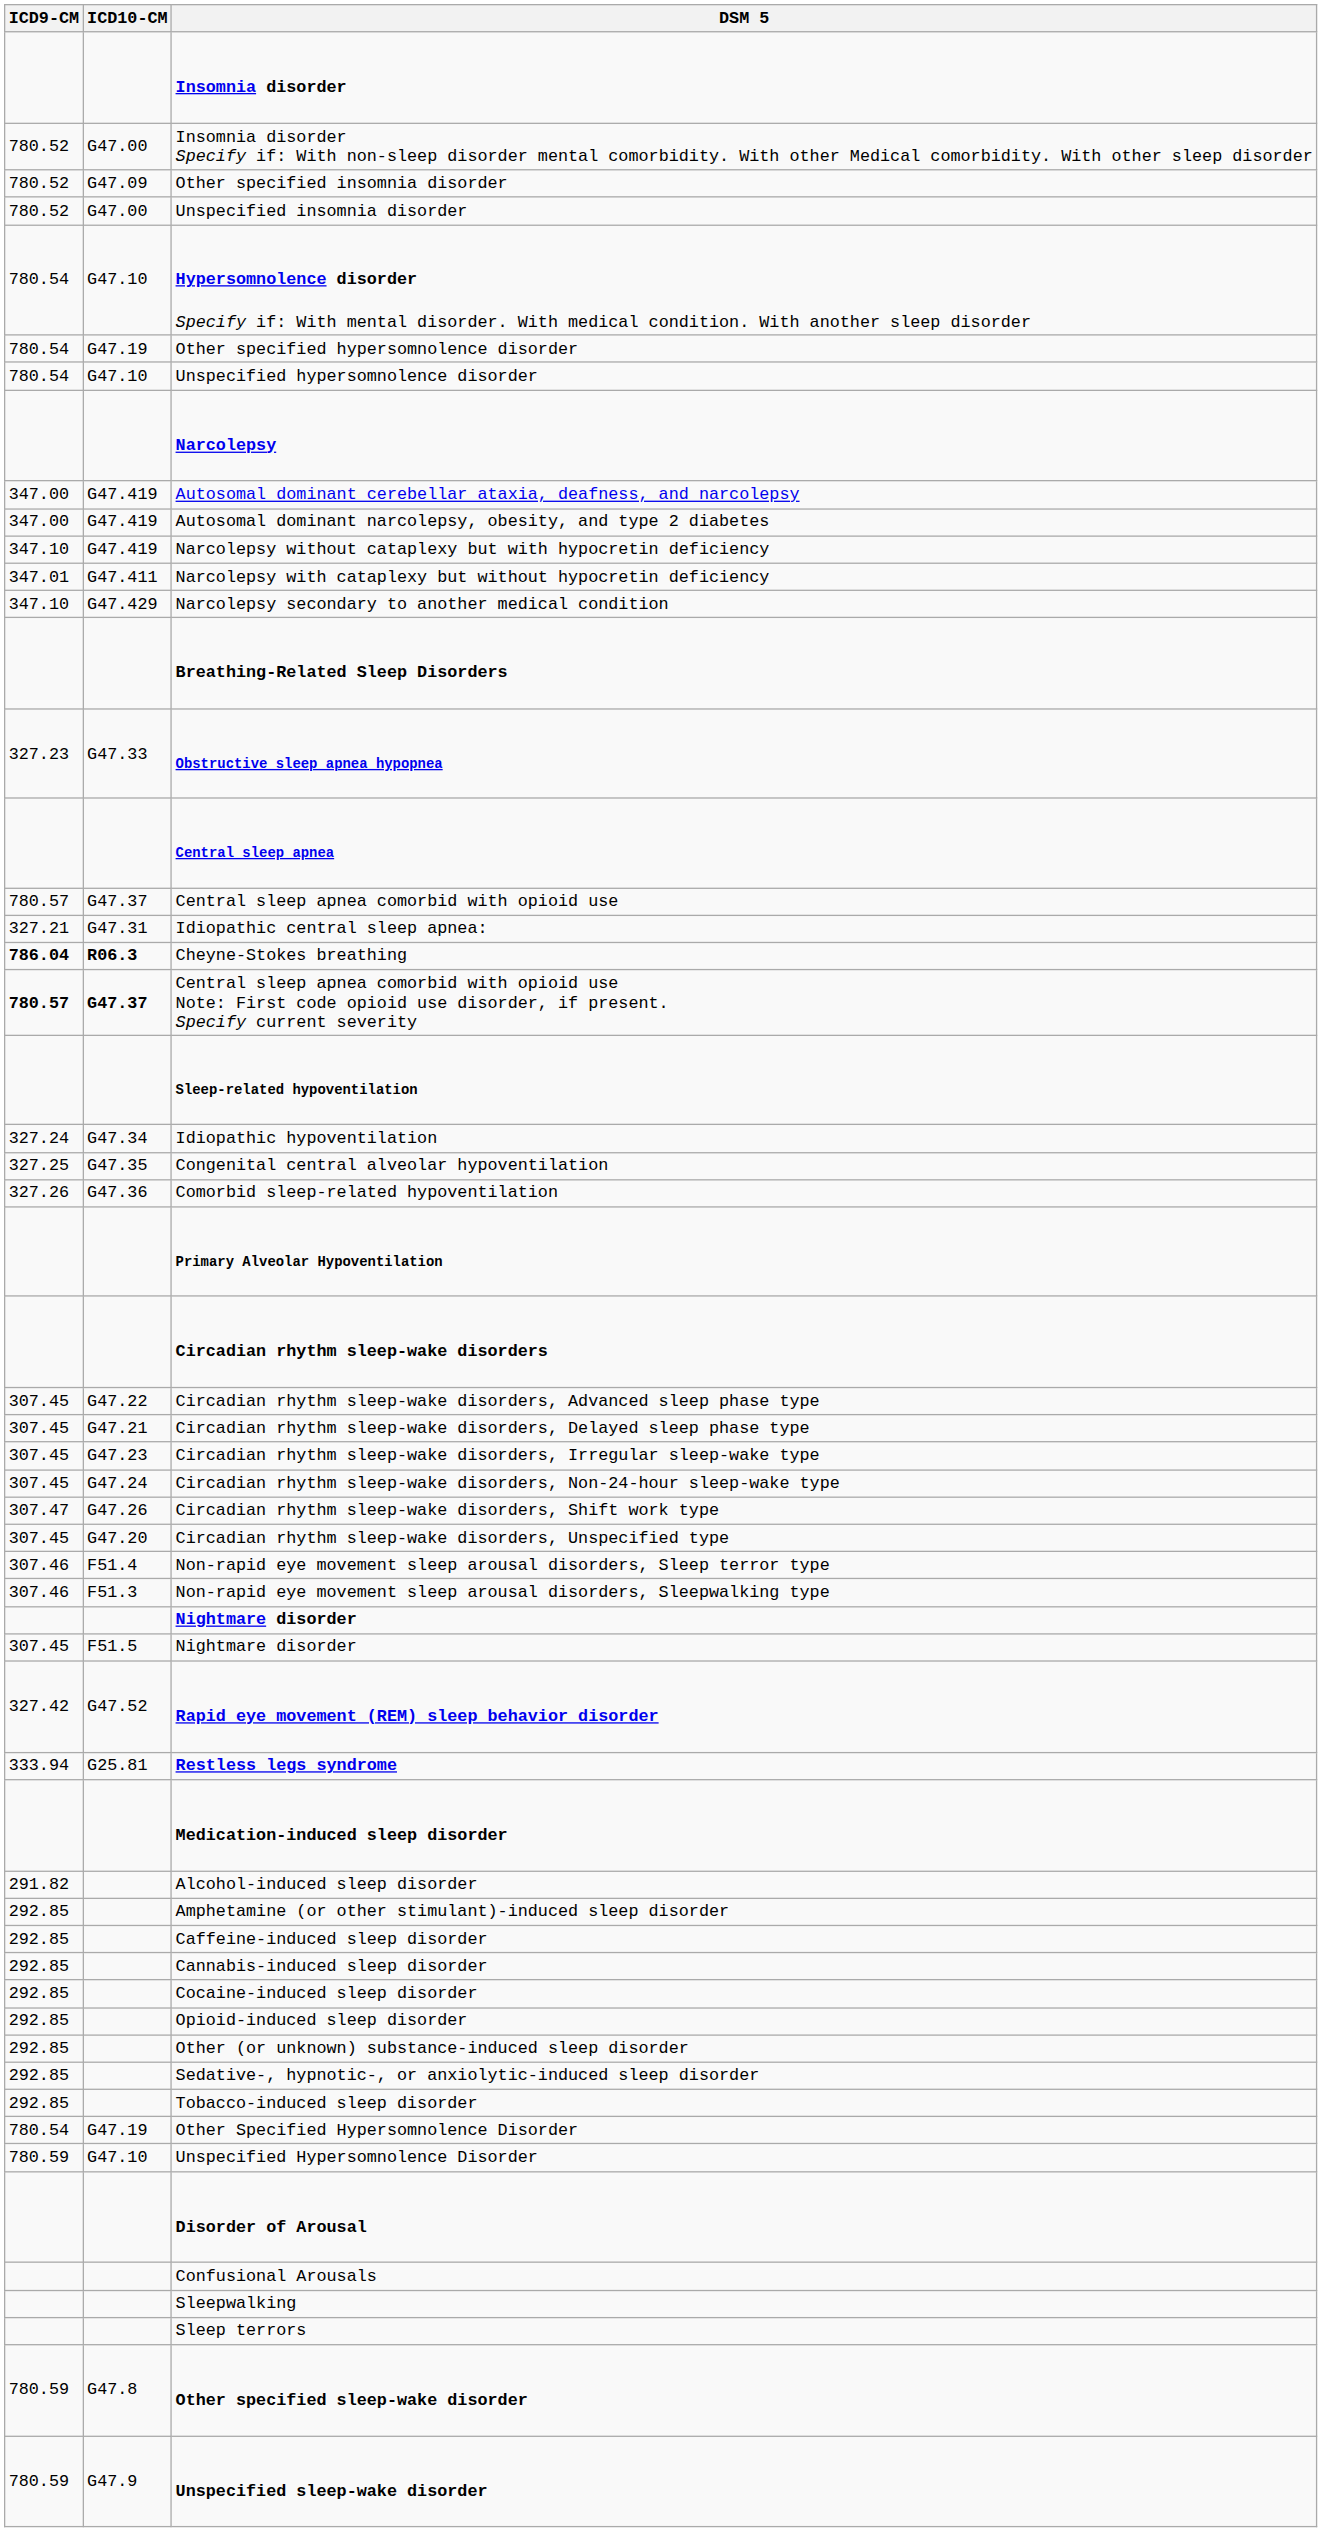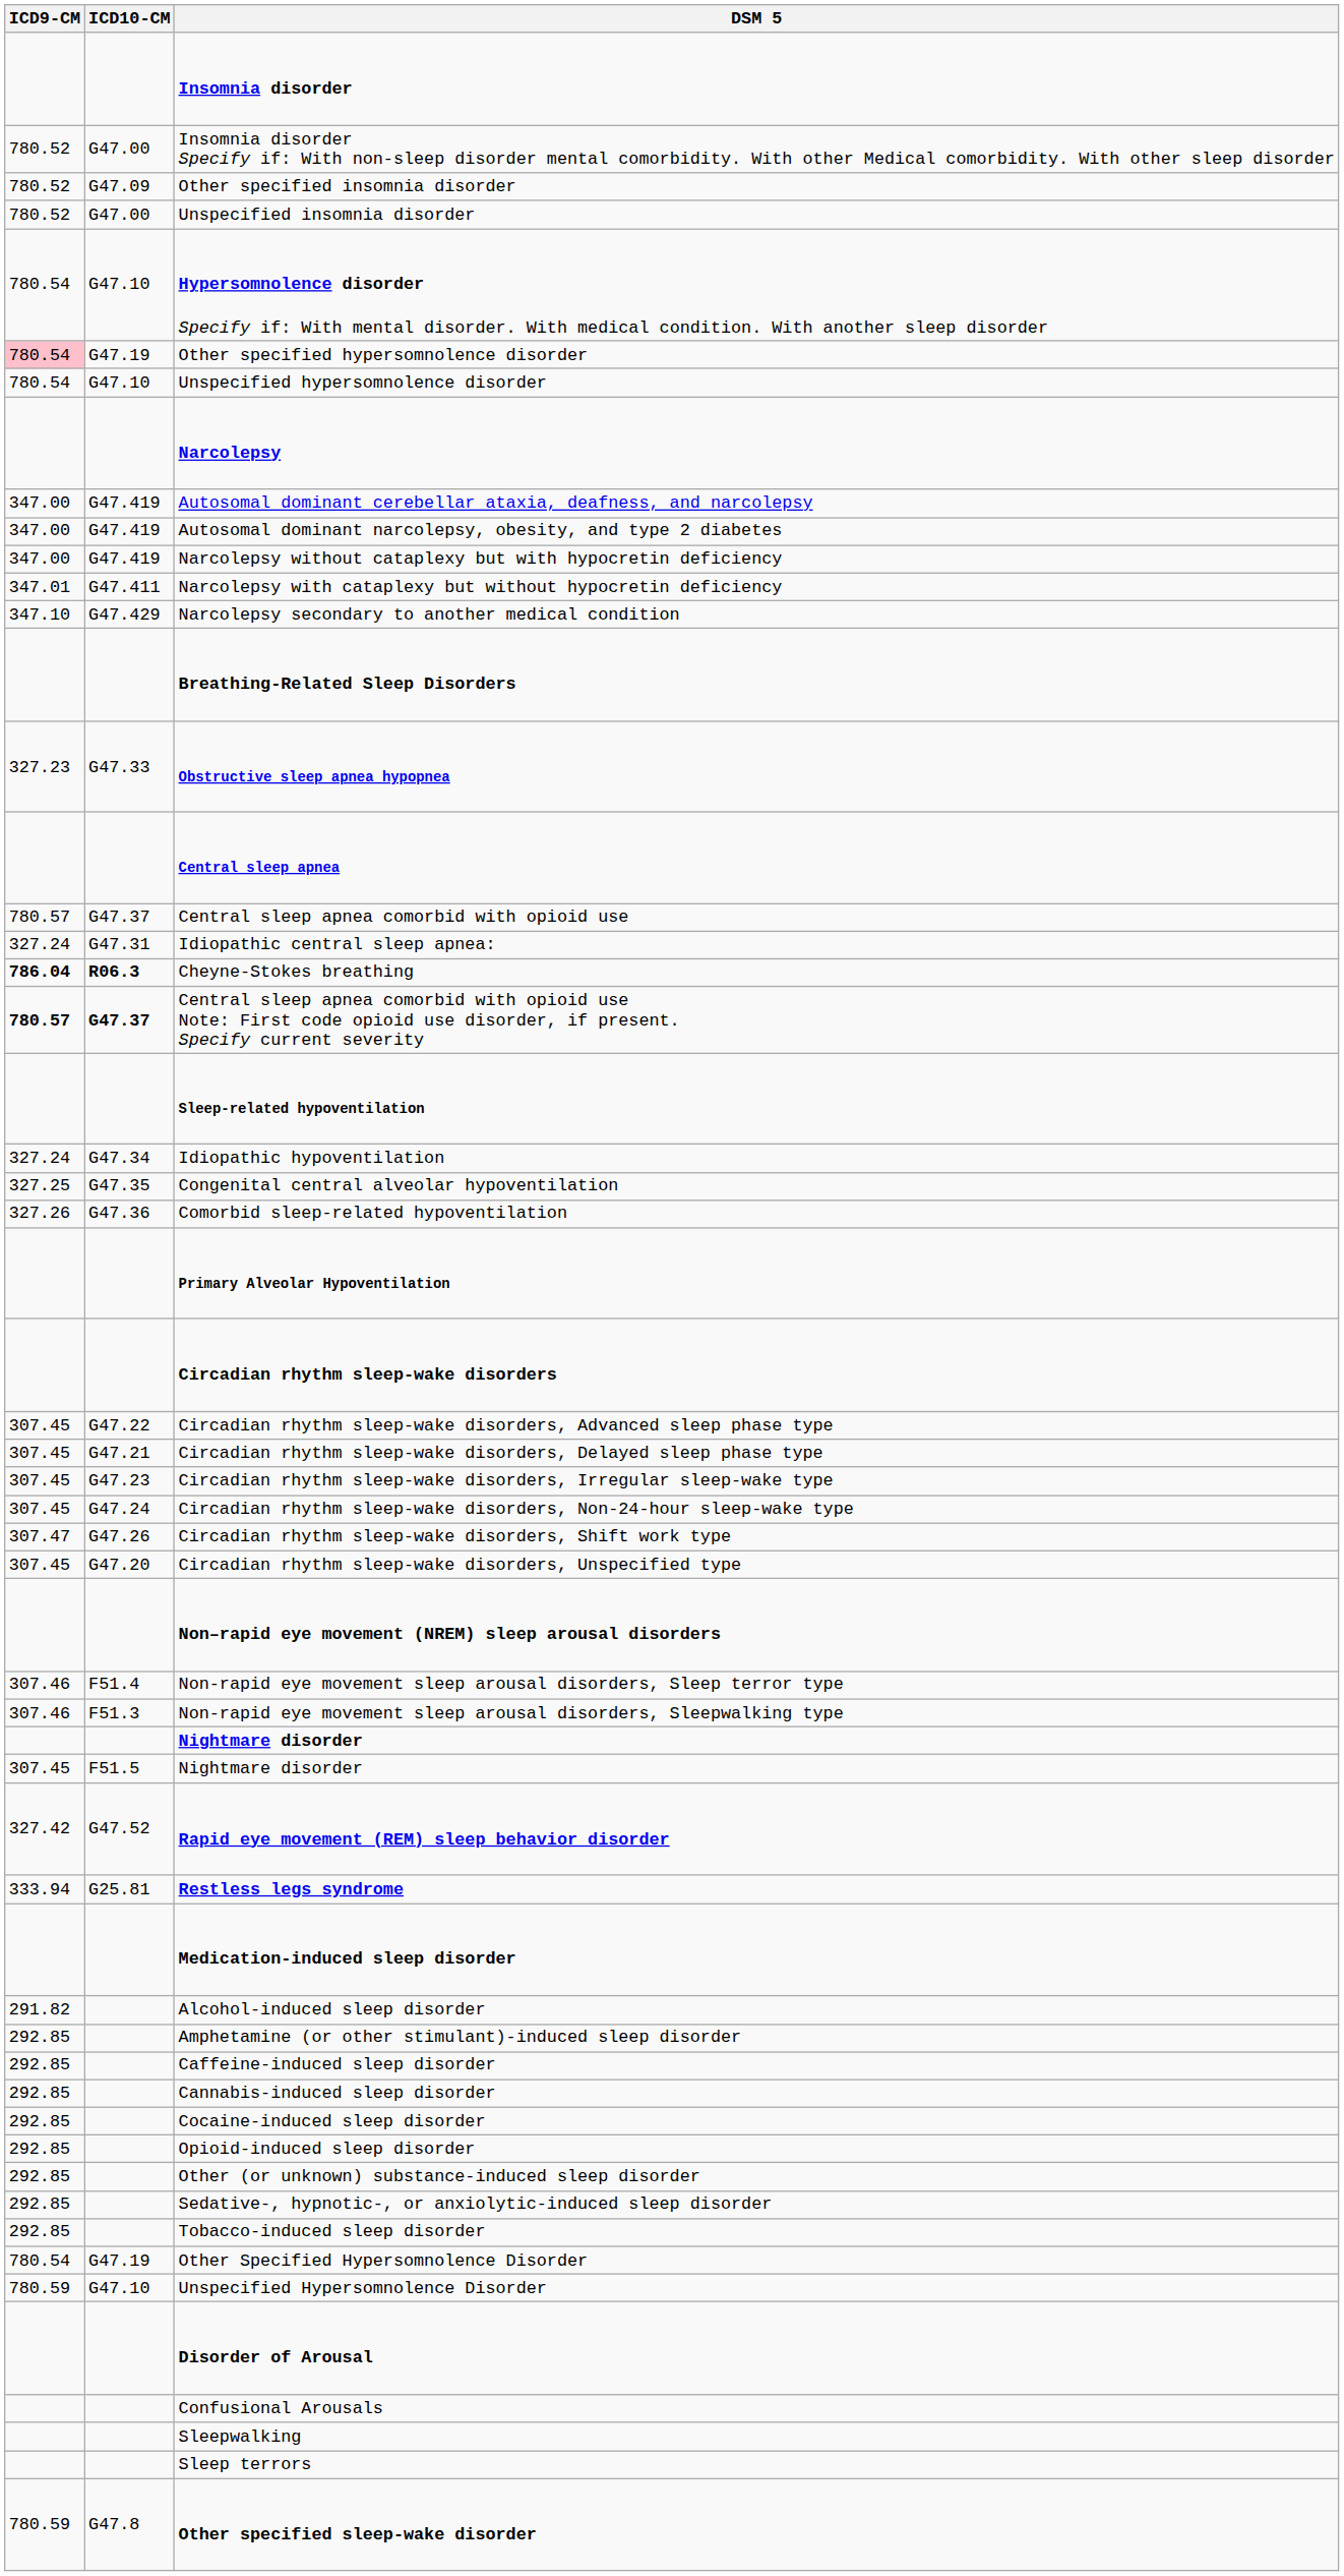Other specified hypersomnolence disorder | ICD9-CM: no background -> pink background
Narcolepsy without cataplexy but with hypocretin deficiency | ICD9-CM: 347.10 -> 347.00
Idiopathic central sleep apnea: | ICD9-CM: 327.21 -> 327.24
+ row: Non–rapid eye movement (NREM) sleep arousal disorders
- row: 780.59 | G47.9 | Unspecified sleep-wake disorder
